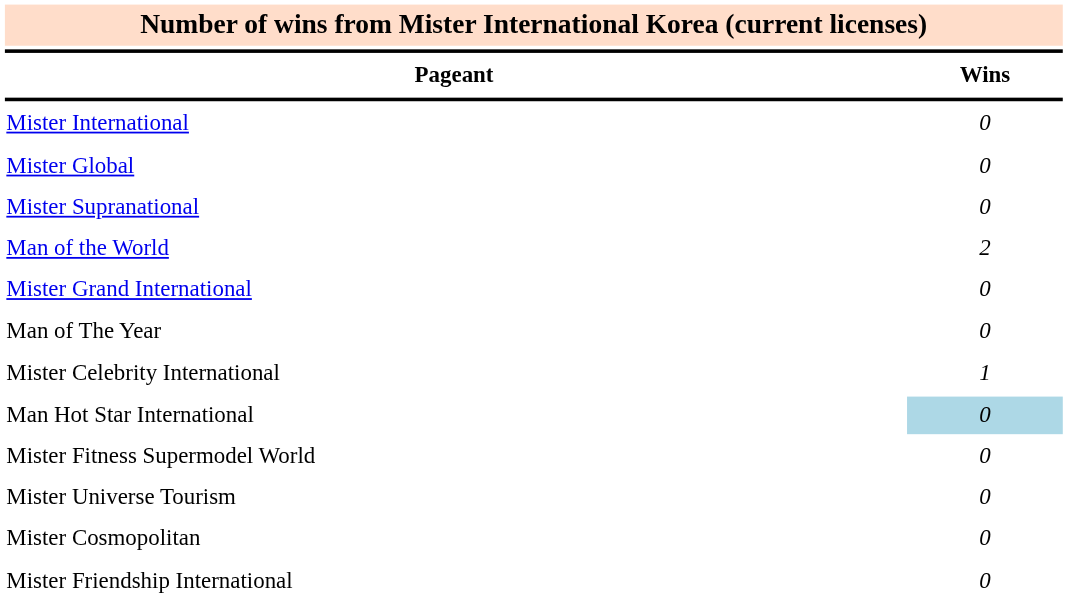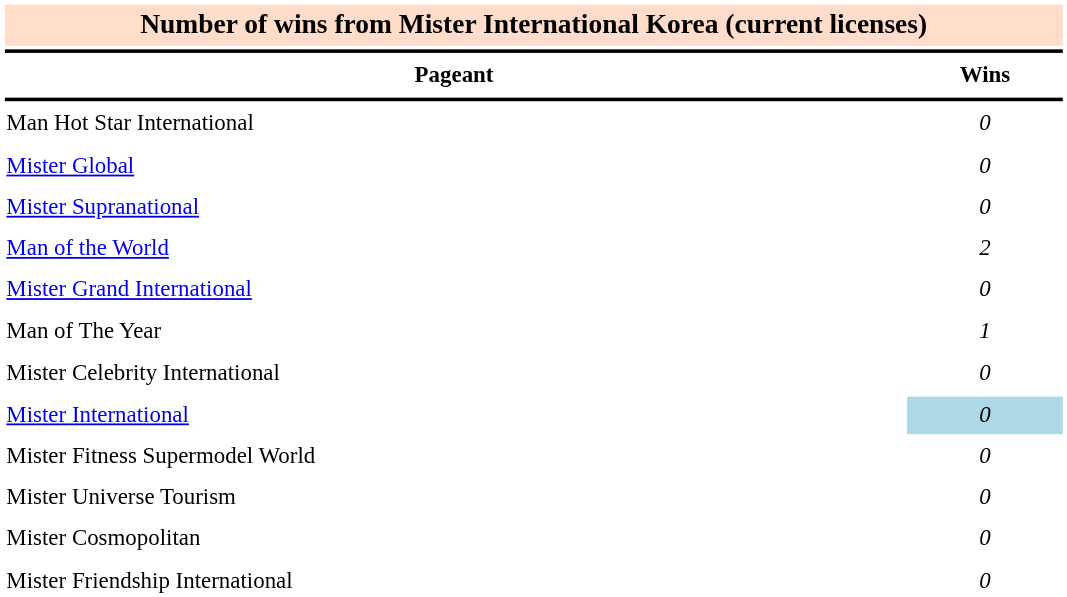row 3 | column 1: Mister International -> Man Hot Star International
row 8 | column 2: 0 -> 1
row 9 | column 2: 1 -> 0
row 10 | column 1: Man Hot Star International -> Mister International
